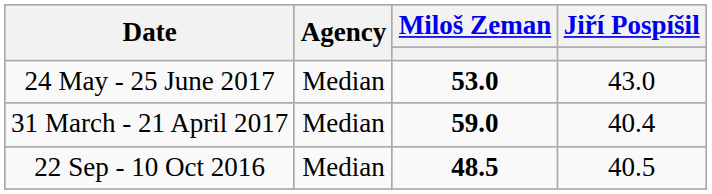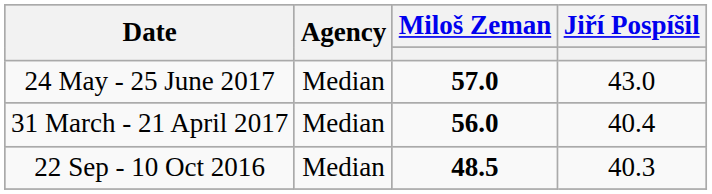24 May - 25 June 2017 | Miloš Zeman: 53.0 -> 57.0
31 March - 21 April 2017 | Miloš Zeman: 59.0 -> 56.0
22 Sep - 10 Oct 2016 | Jiří Pospíšil: 40.5 -> 40.3
